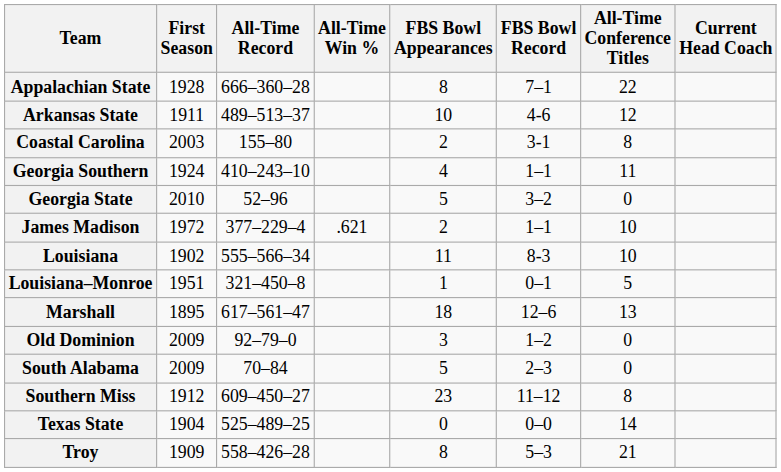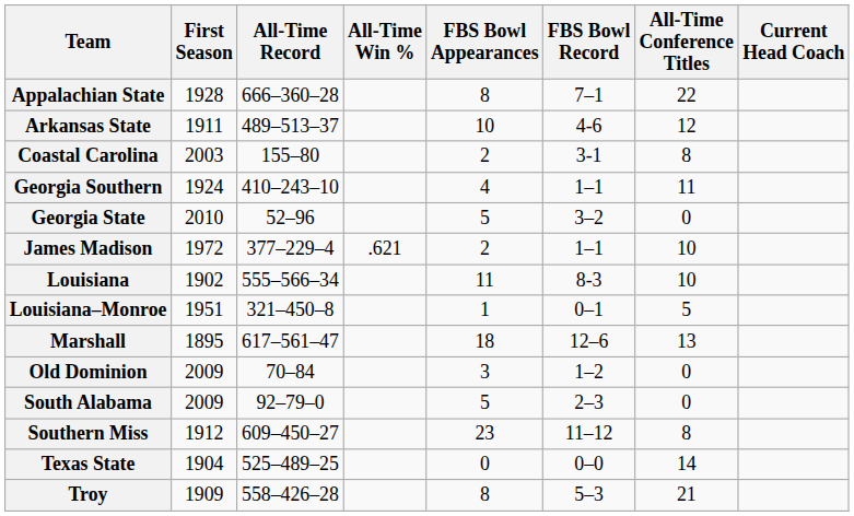Old Dominion | All-Time Record: 92–79–0 -> 70–84
South Alabama | All-Time Record: 70–84 -> 92–79–0
